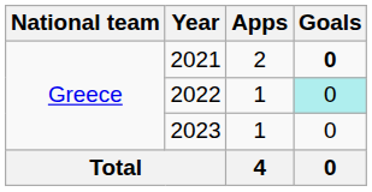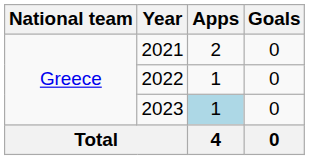2021 | Goals: bold -> normal
2022 | Goals: paleturquoise background -> no background
2023 | Apps: no background -> lightblue background
